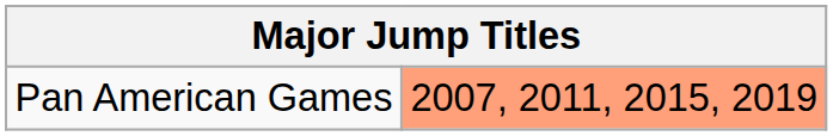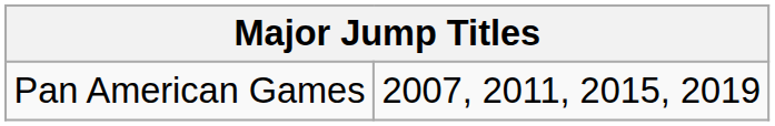Pan American Games | column 2: lightsalmon background -> no background
